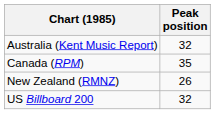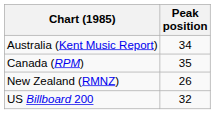Australia (Kent Music Report) | Peak position: 32 -> 34
